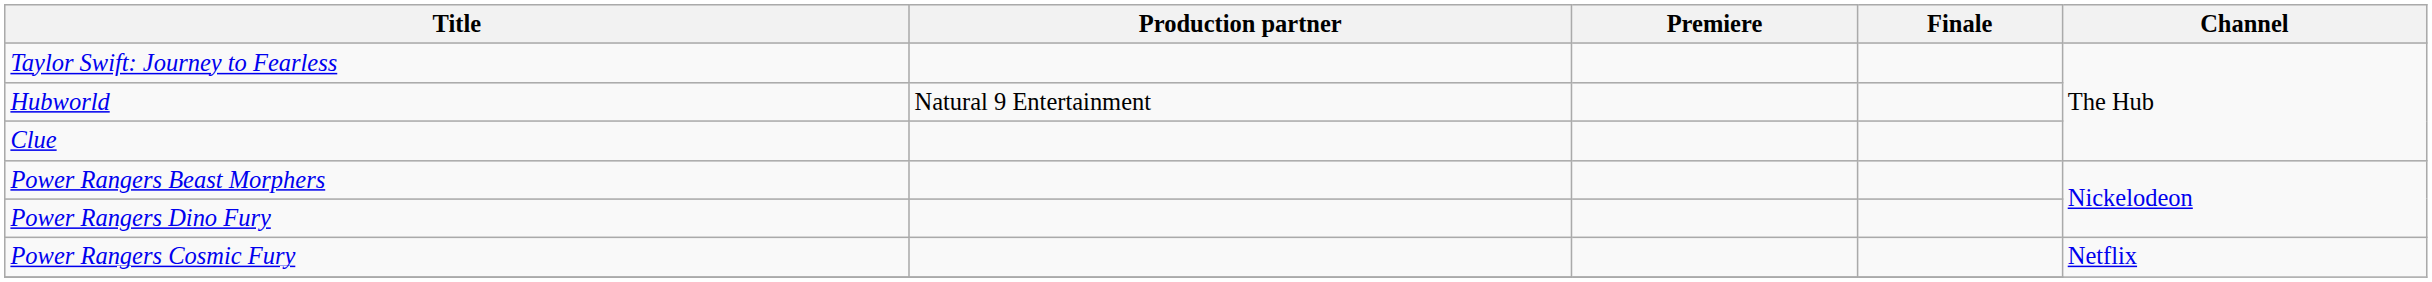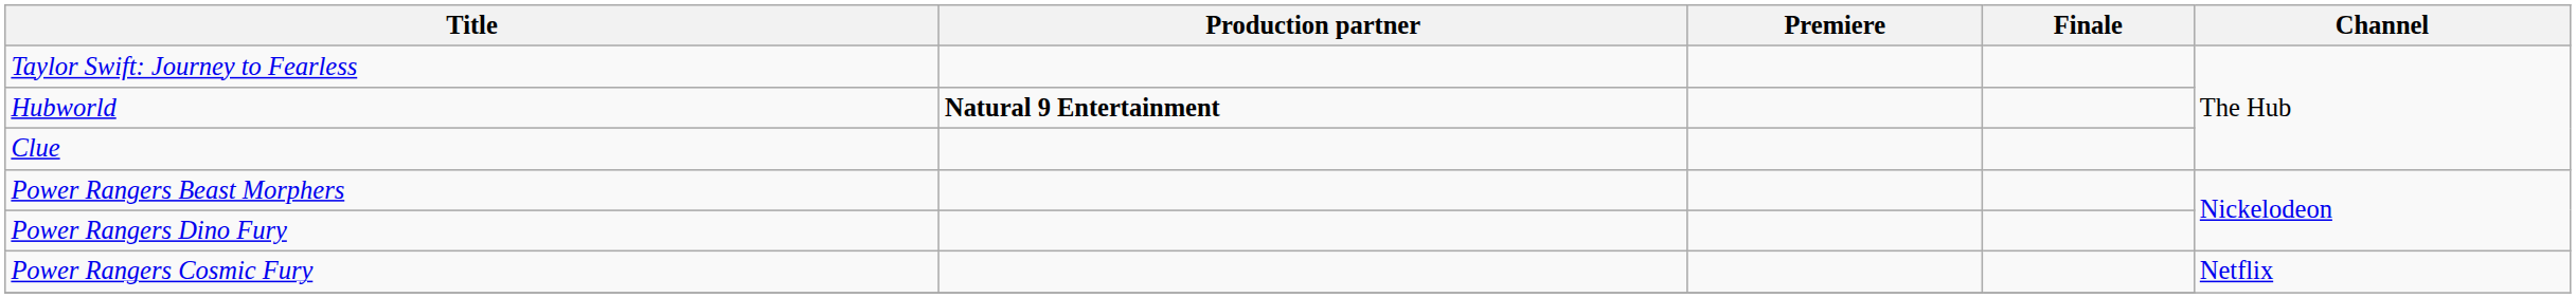Hubworld | Production partner: normal -> bold
